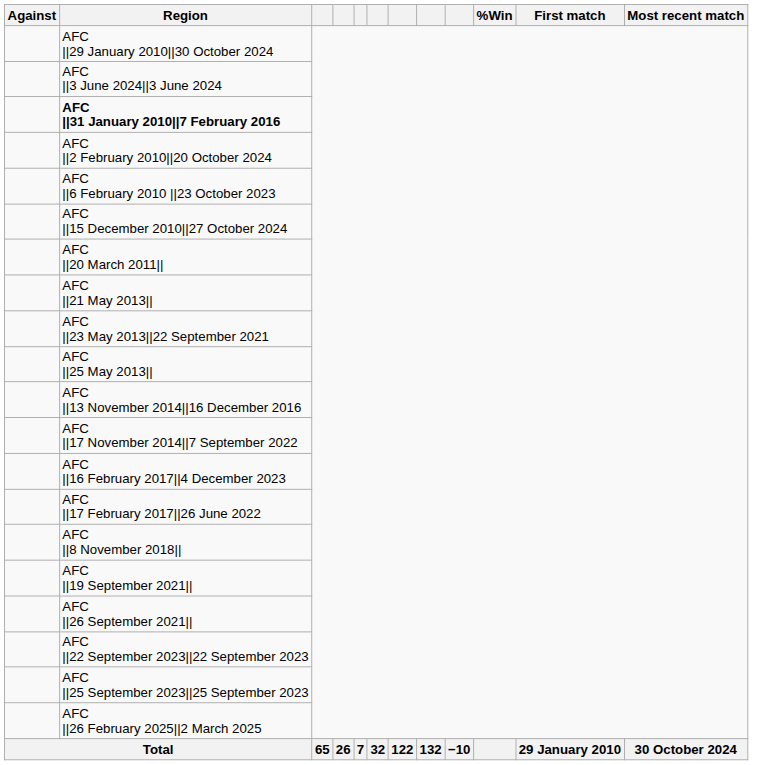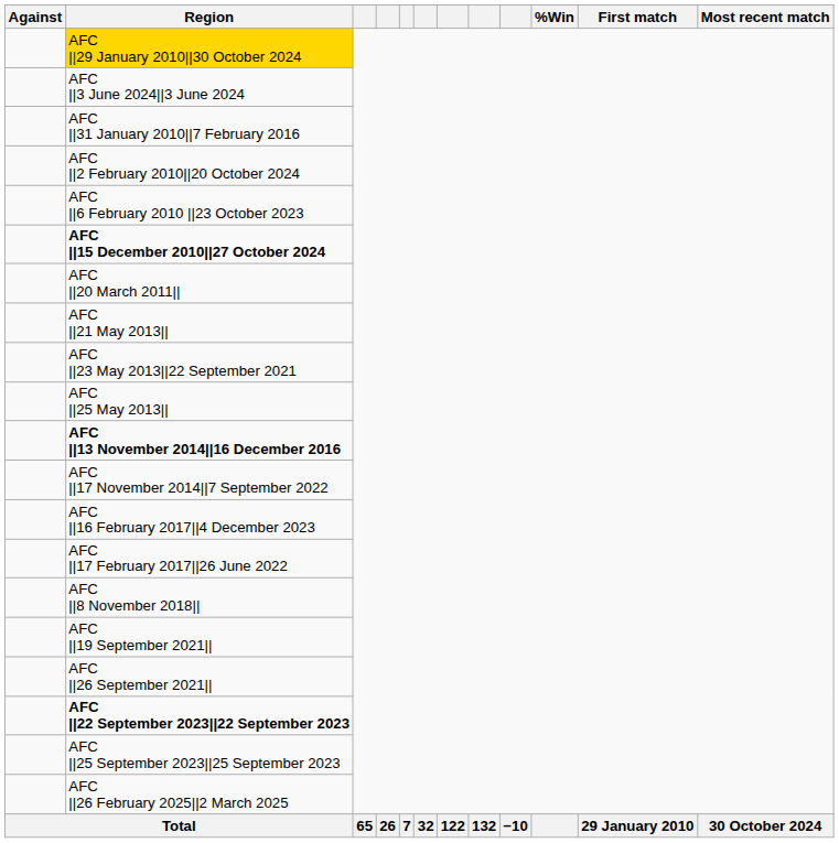AFC ||29 January 2010||30 October 2024 | Region: no background -> gold background
AFC ||31 January 2010||7 February 2016 | Region: bold -> normal
AFC ||15 December 2010||27 October 2024 | Region: normal -> bold
AFC ||13 November 2014||16 December 2016 | Region: normal -> bold
AFC ||22 September 2023||22 September 2023 | Region: normal -> bold
